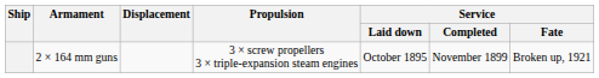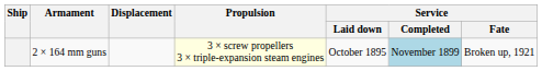2 × 164 mm guns | Propulsion: no background -> lightyellow background
2 × 164 mm guns | Service / Completed: no background -> lightblue background
